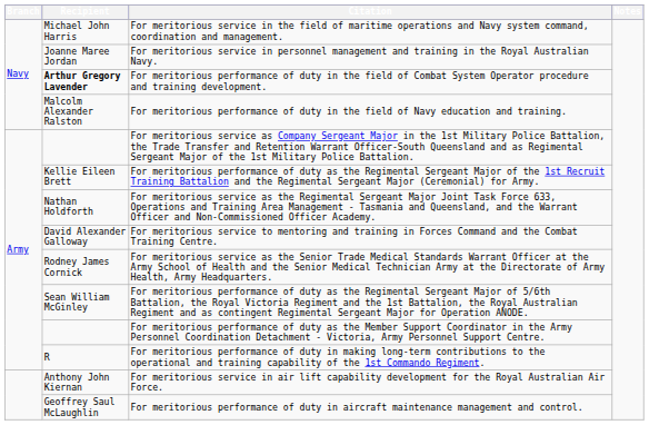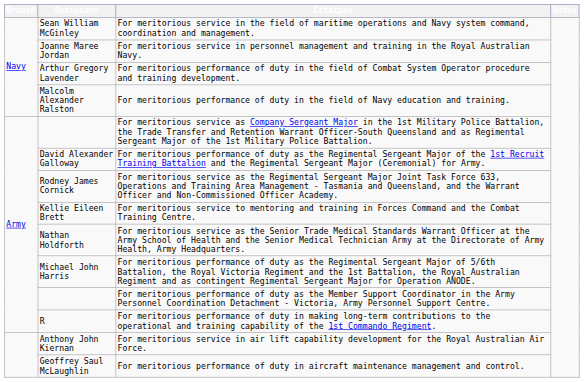row 2 | Recipient: Michael John Harris -> Sean William McGinley
row 4 | Recipient: bold -> normal
row 7 | Recipient: Kellie Eileen Brett -> David Alexander Galloway
row 8 | Recipient: Nathan Holdforth -> Rodney James Cornick
row 9 | Recipient: David Alexander Galloway -> Kellie Eileen Brett
row 10 | Recipient: Rodney James Cornick -> Nathan Holdforth
row 11 | Recipient: Sean William McGinley -> Michael John Harris
